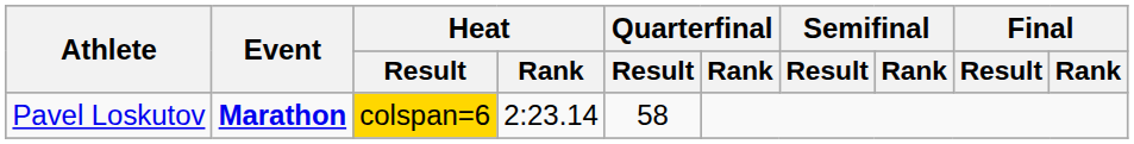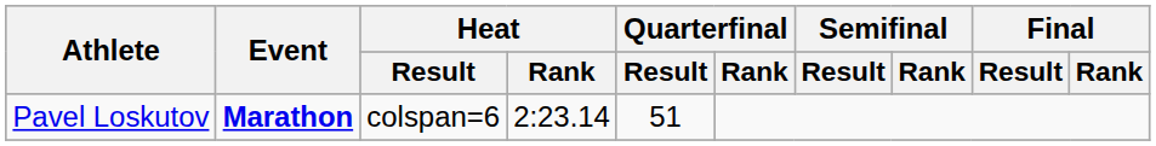Pavel Loskutov | Heat / Result: gold background -> no background
Pavel Loskutov | Quarterfinal / Result: 58 -> 51
